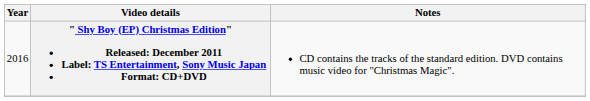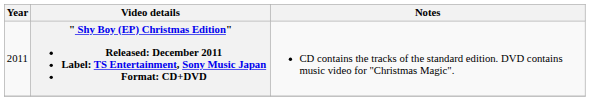row 2 | Year: 2016 -> 2011
